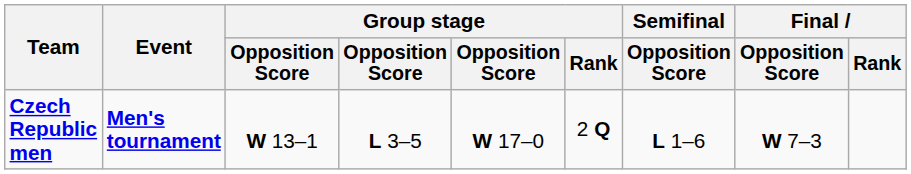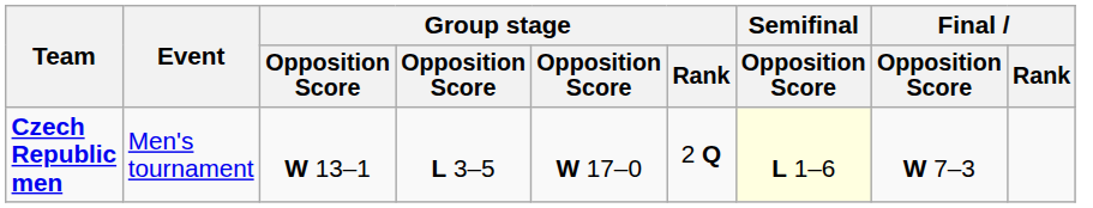Czech Republic men | Event: bold -> normal
Czech Republic men | Semifinal / Opposition Score: no background -> lightyellow background
